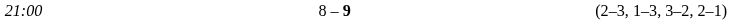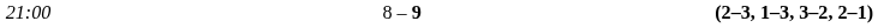21:00 | column 3: normal -> bold
